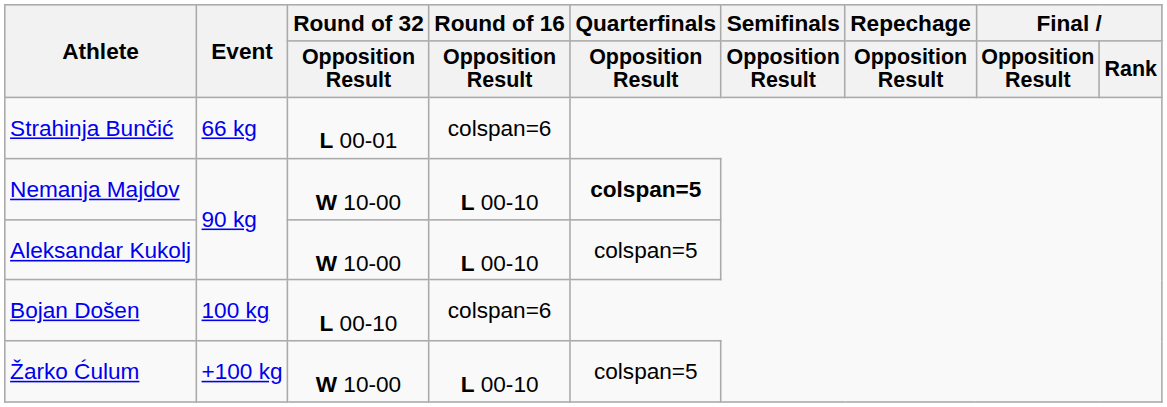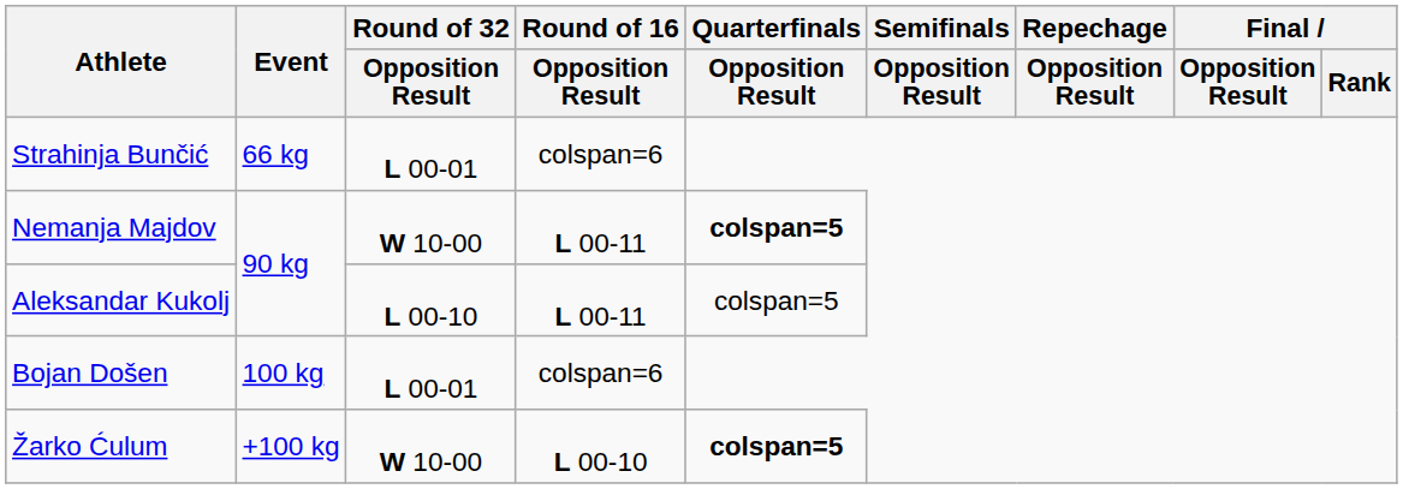Nemanja Majdov | Round of 16 / Opposition Result: L 00-10 -> L 00-11
Aleksandar Kukolj | Round of 32 / Opposition Result: W 10-00 -> L 00-10
Aleksandar Kukolj | Round of 16 / Opposition Result: L 00-10 -> L 00-11
Bojan Došen | Round of 32 / Opposition Result: L 00-10 -> L 00-01
Žarko Ćulum | Quarterfinals / Opposition Result: normal -> bold
